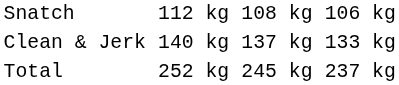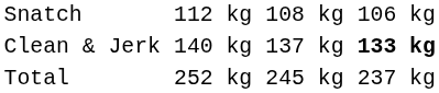Clean & Jerk | column 4: normal -> bold
